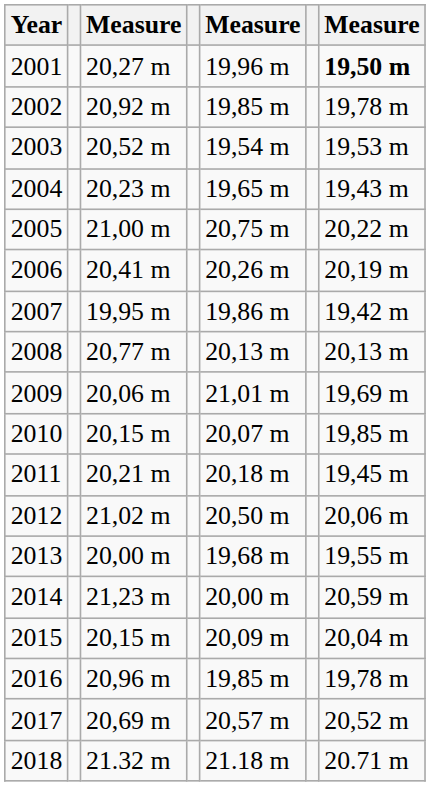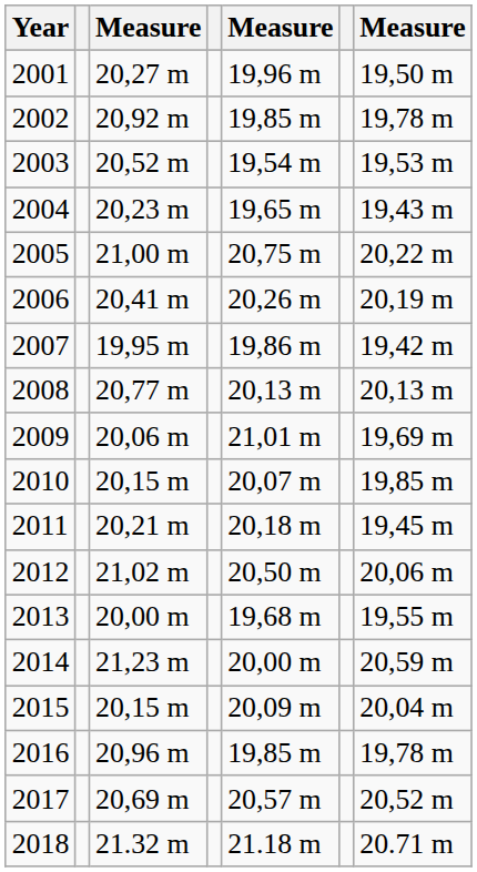2001 | column 7: bold -> normal
